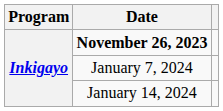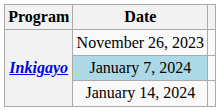November 26, 2023 | Date: bold -> normal
January 7, 2024 | Date: no background -> lightblue background
